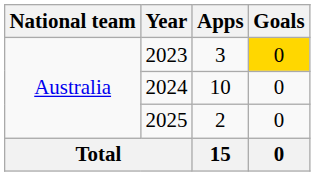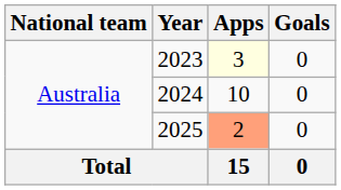2023 | Apps: no background -> lightyellow background
2023 | Goals: gold background -> no background
2025 | Apps: no background -> lightsalmon background
